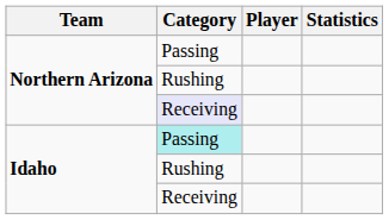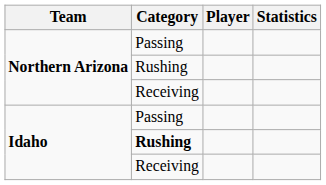Northern Arizona / Receiving | Category: lavender background -> no background
Idaho / Passing | Category: paleturquoise background -> no background
Idaho / Rushing | Category: normal -> bold
